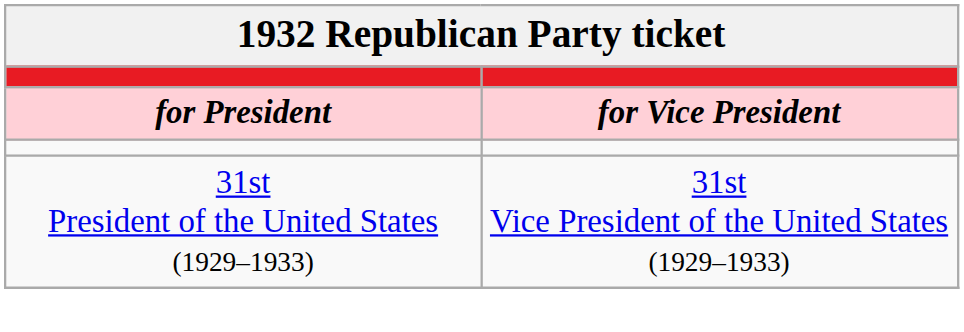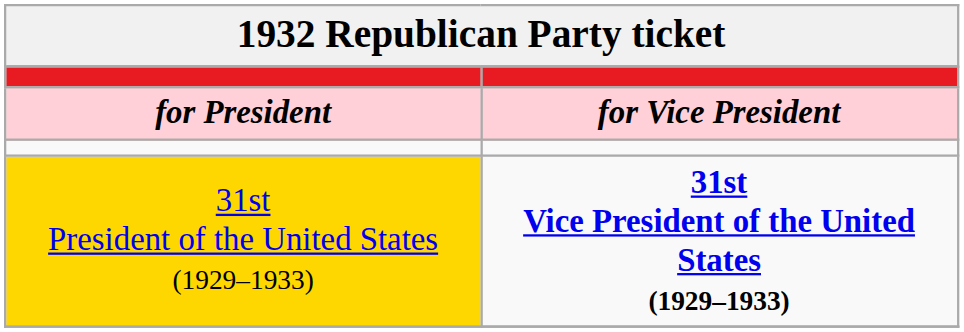31st President of the United States (1929–1933) | column 1: no background -> gold background
31st President of the United States (1929–1933) | column 2: normal -> bold
